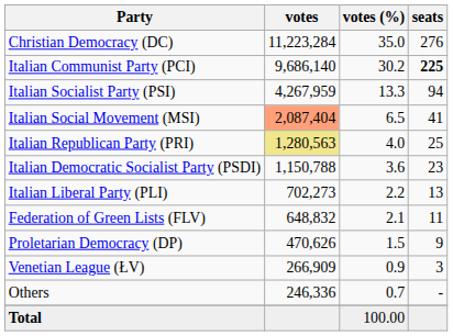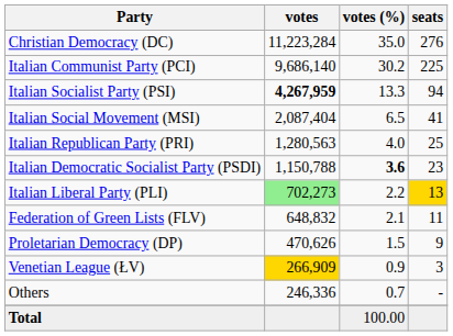Italian Communist Party (PCI) | seats: bold -> normal
Italian Socialist Party (PSI) | votes: normal -> bold
Italian Social Movement (MSI) | votes: lightsalmon background -> no background
Italian Republican Party (PRI) | votes: khaki background -> no background
Italian Democratic Socialist Party (PSDI) | votes (%): normal -> bold
Italian Liberal Party (PLI) | votes: no background -> lightgreen background
Italian Liberal Party (PLI) | seats: no background -> gold background
Venetian League (ŁV) | votes: no background -> gold background
